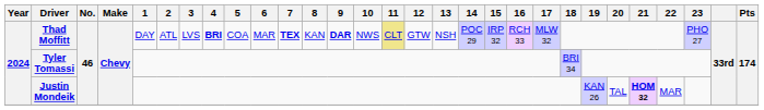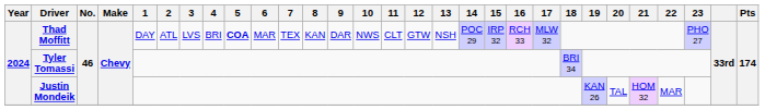Thad Moffitt | 4: bold -> normal
Thad Moffitt | 5: normal -> bold
Thad Moffitt | 7: bold -> normal
Thad Moffitt | 9: bold -> normal
Thad Moffitt | 11: khaki background -> no background
Justin Mondeik | 21: bold -> normal
